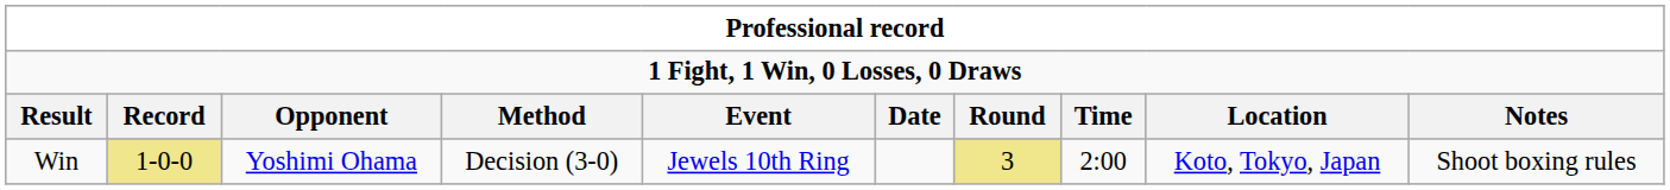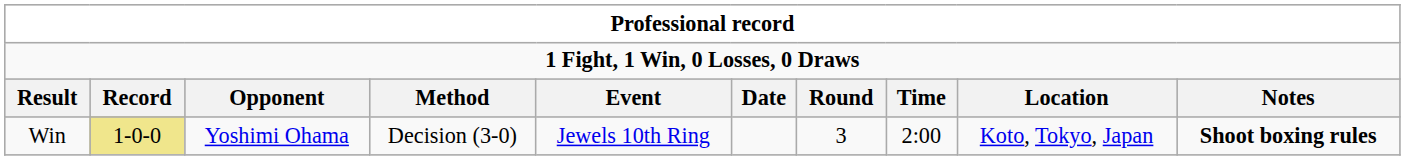Win | Round: khaki background -> no background
Win | Notes: normal -> bold
